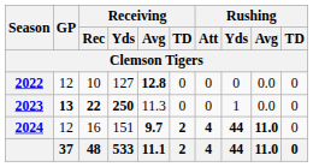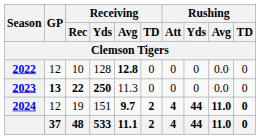2022 | Receiving / Yds: 127 -> 128
2023 | Rushing / Yds: 1 -> 0
2024 | Receiving / Rec: 16 -> 19
2024 | Rushing / TD: normal -> bold
